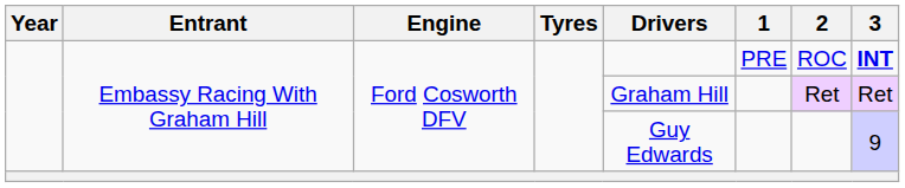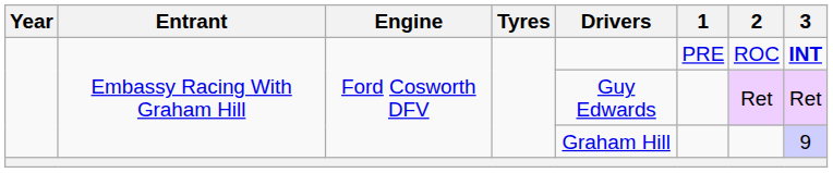row 3 | Drivers: Graham Hill -> Guy Edwards
row 4 | Drivers: Guy Edwards -> Graham Hill
